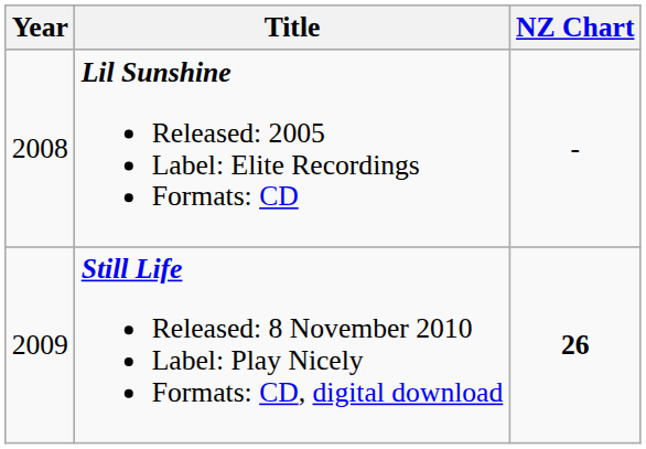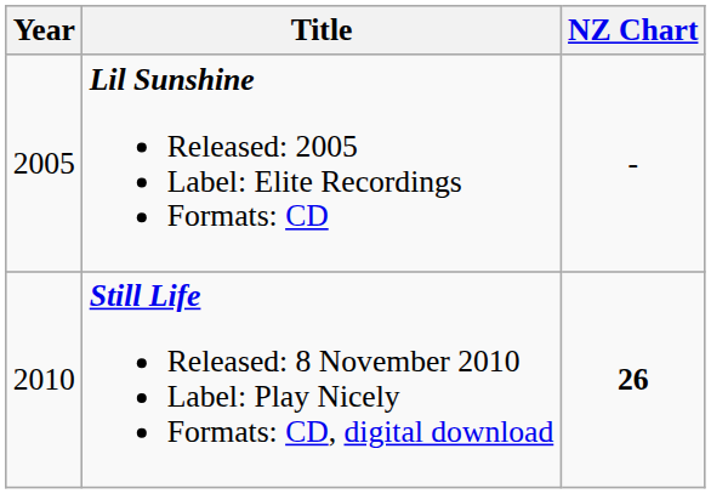row 2 | Year: 2008 -> 2005
row 3 | Year: 2009 -> 2010
